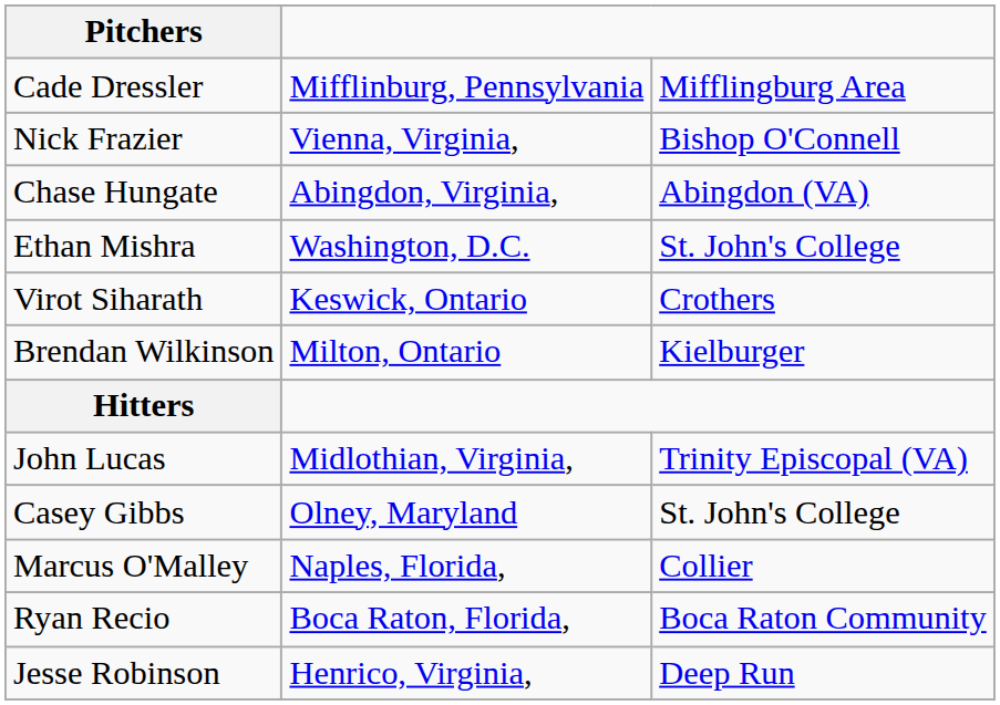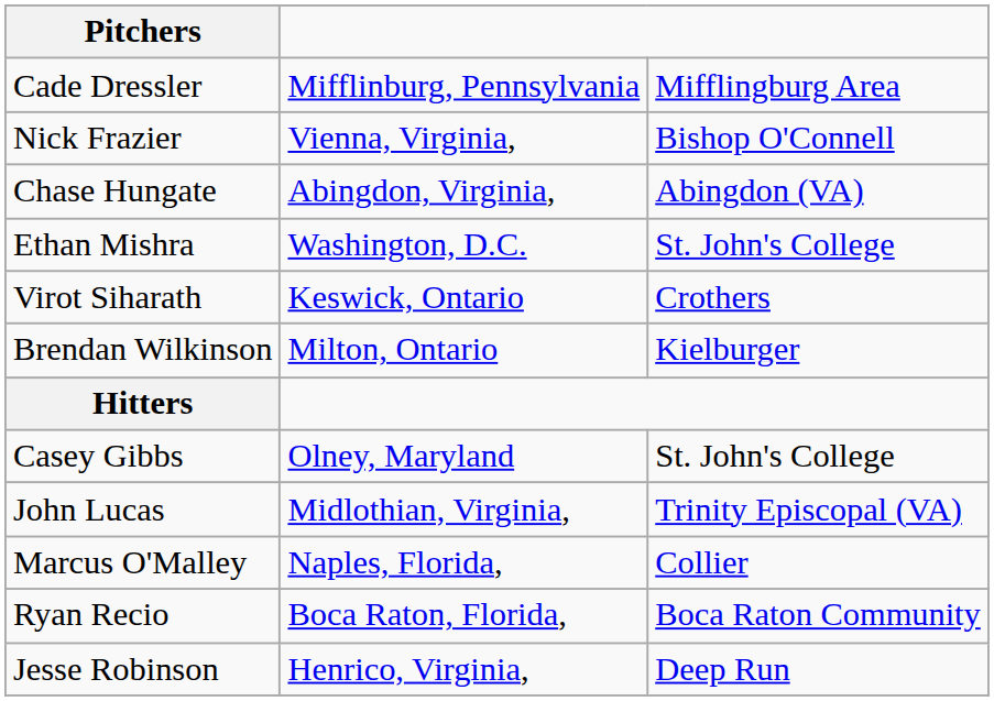rows swapped: Casey Gibbs <-> John Lucas
